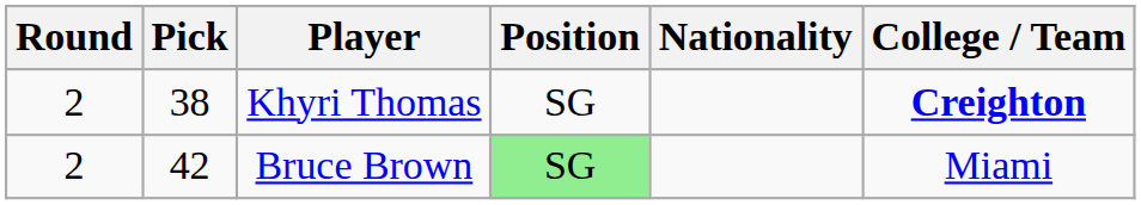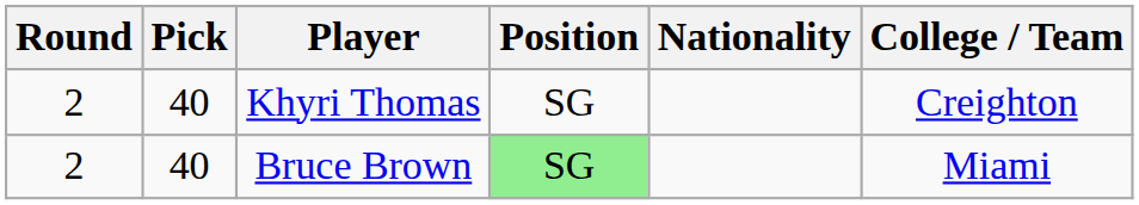Khyri Thomas | Pick: 38 -> 40
Khyri Thomas | College / Team: bold -> normal
Bruce Brown | Pick: 42 -> 40
